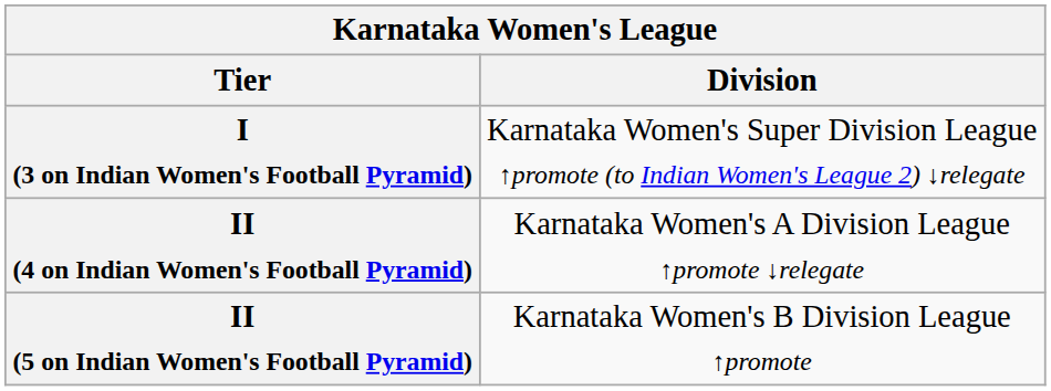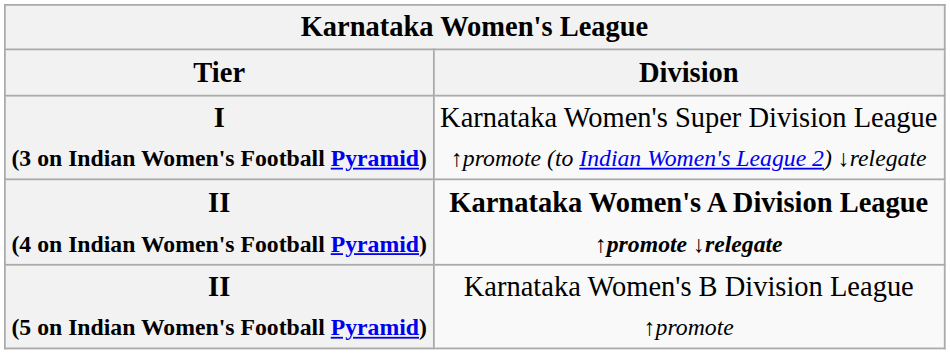II (4 on Indian Women's Football Pyramid) | Division: normal -> bold
